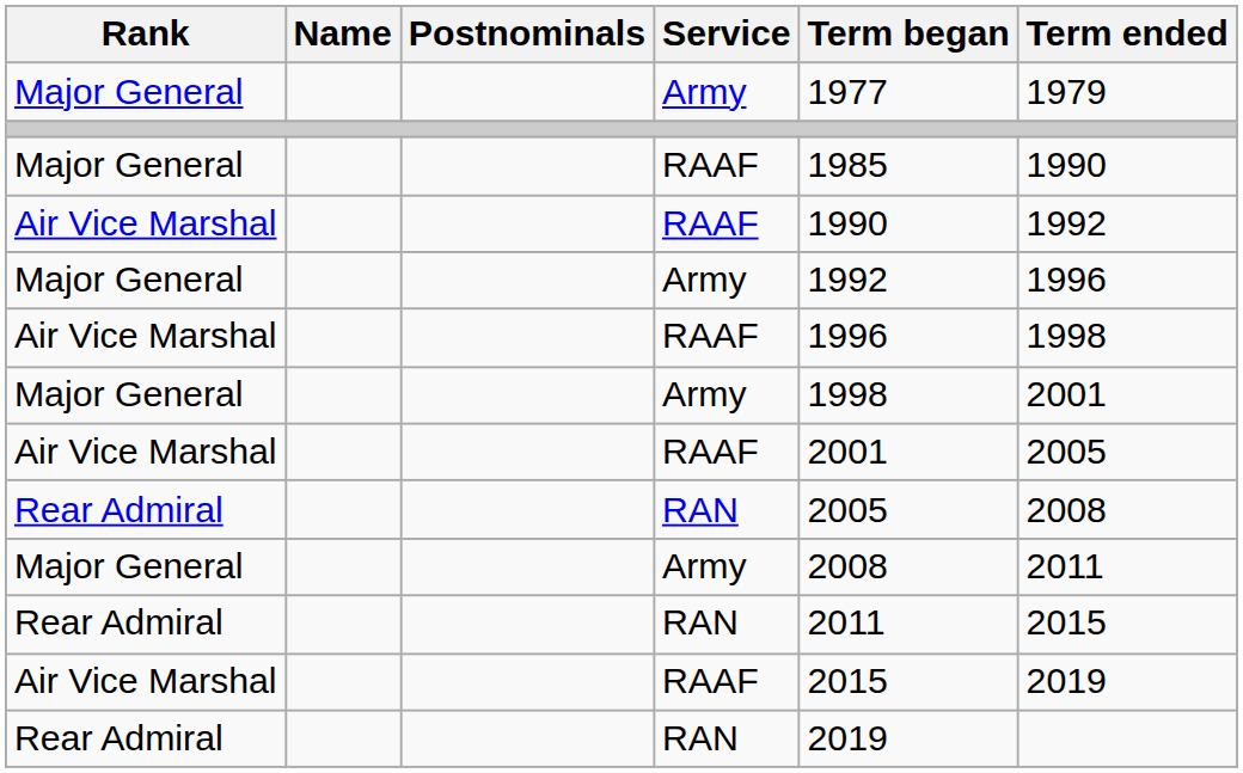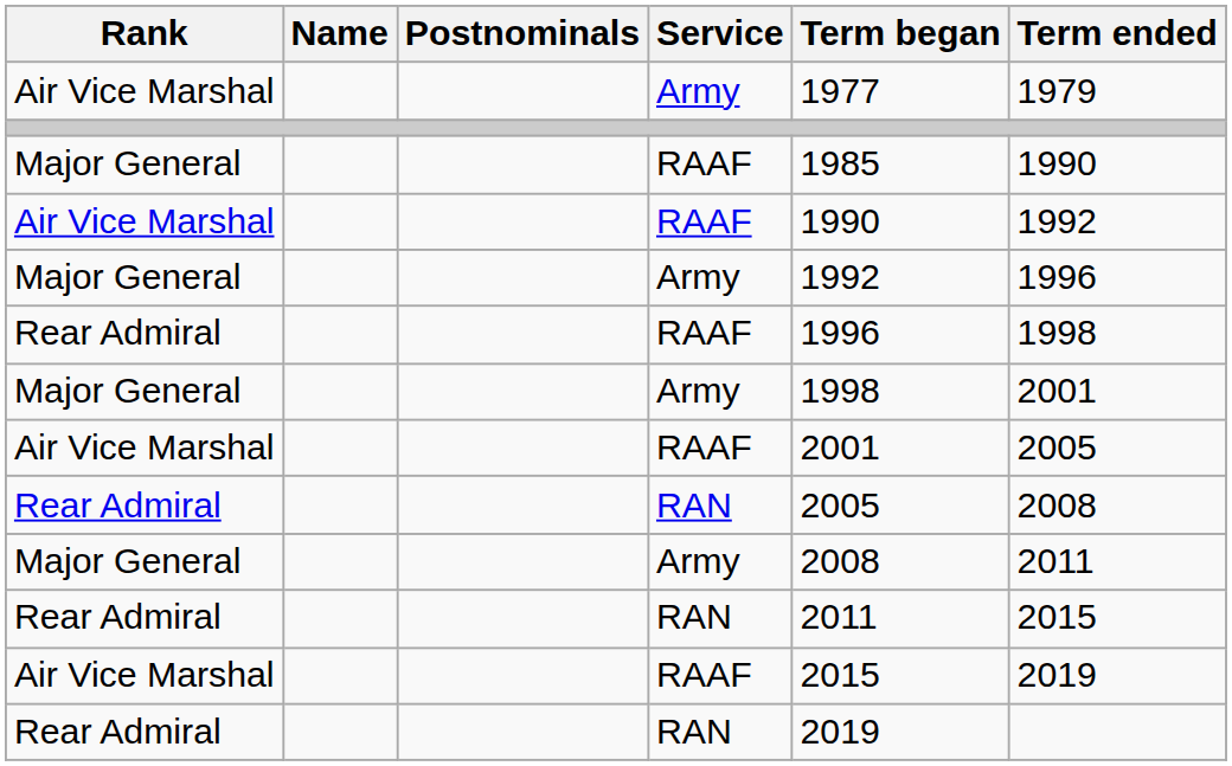row 2 | Rank: Major General -> Air Vice Marshal
row 7 | Rank: Air Vice Marshal -> Rear Admiral
